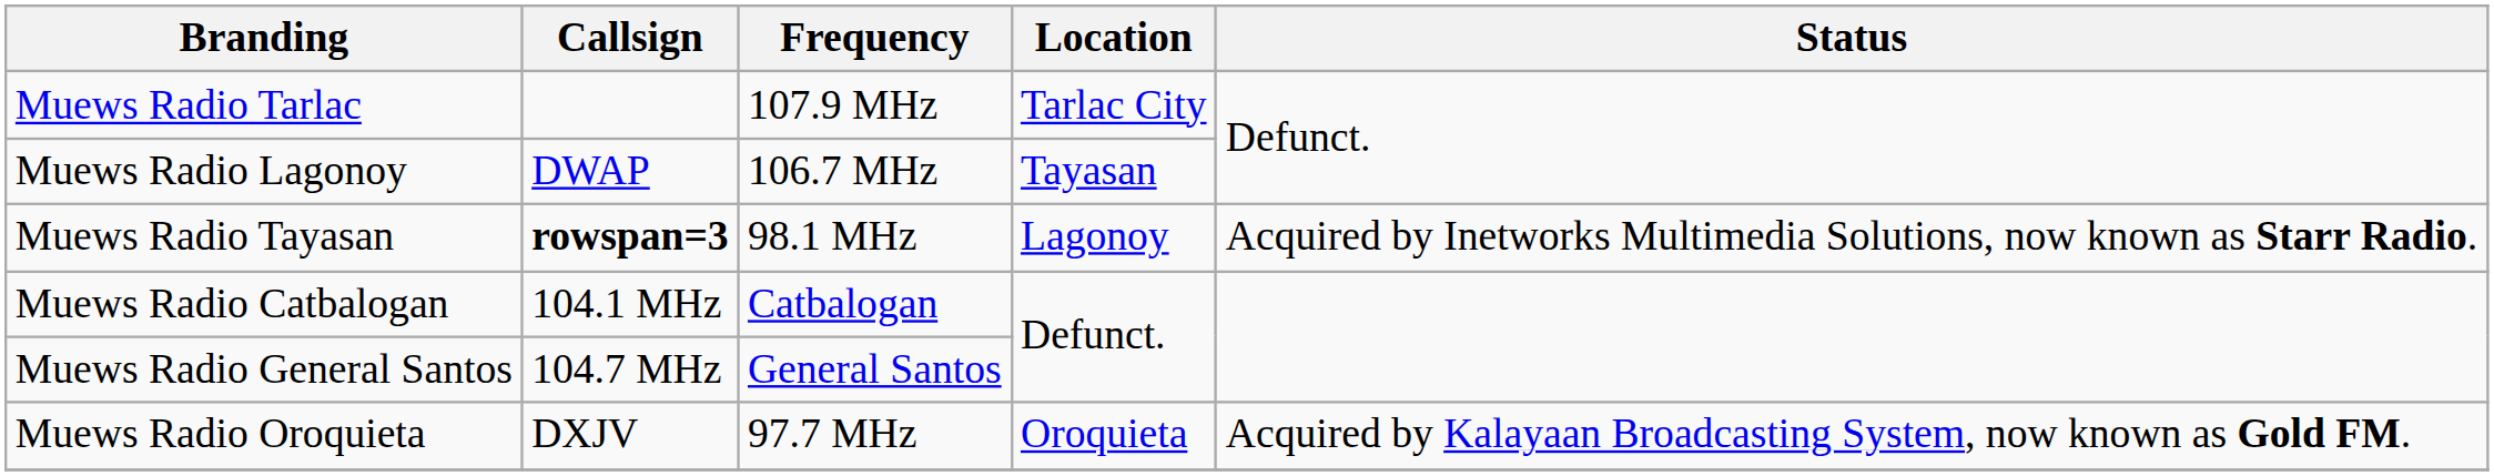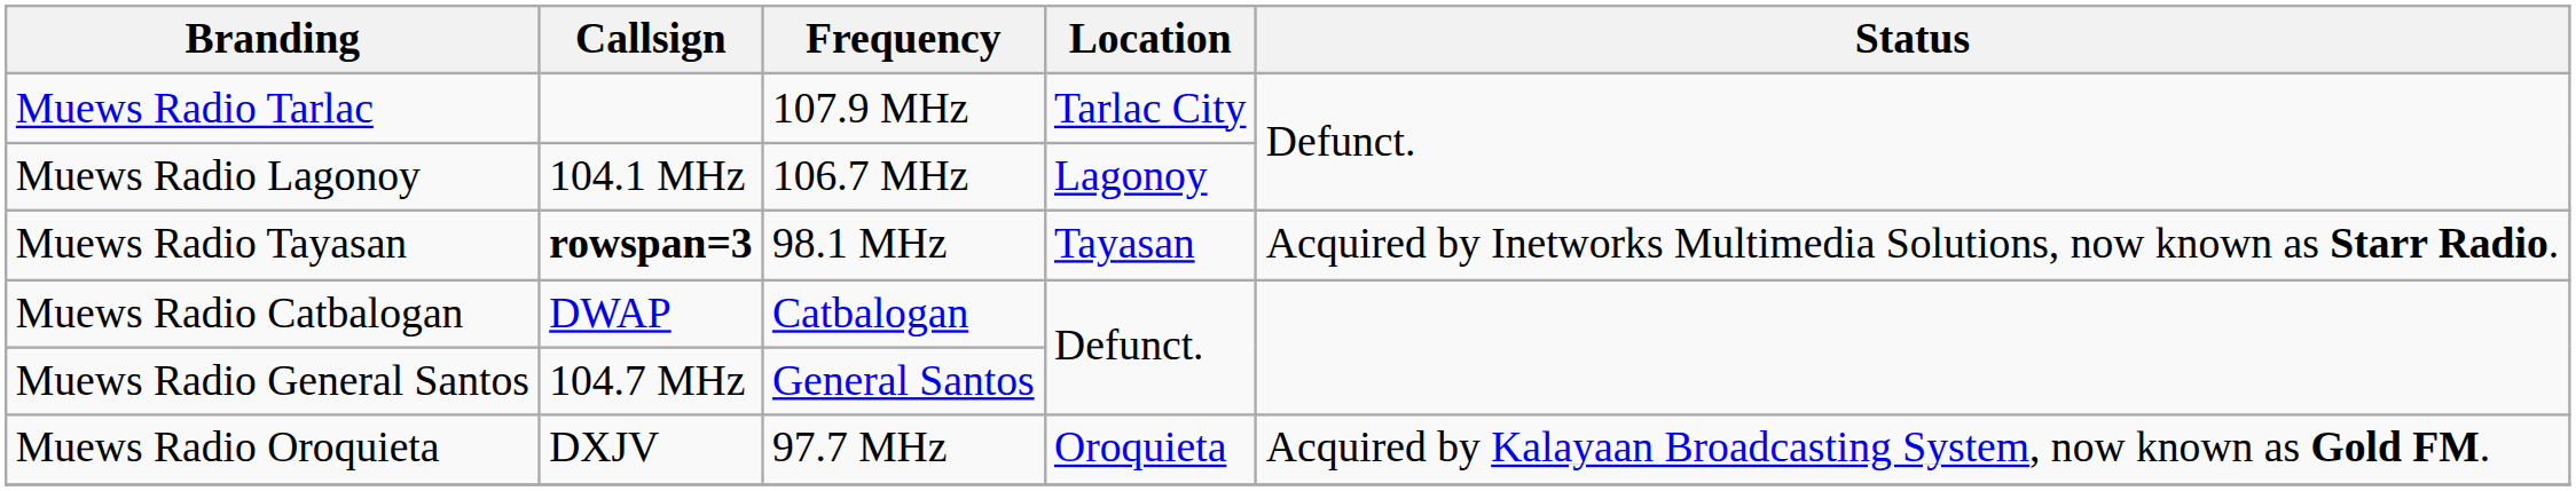Muews Radio Lagonoy | Callsign: DWAP -> 104.1 MHz
Muews Radio Lagonoy | Location: Tayasan -> Lagonoy
Muews Radio Tayasan | Location: Lagonoy -> Tayasan
Muews Radio Catbalogan | Callsign: 104.1 MHz -> DWAP
